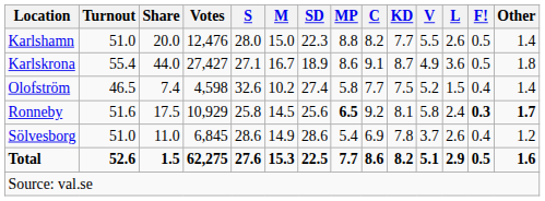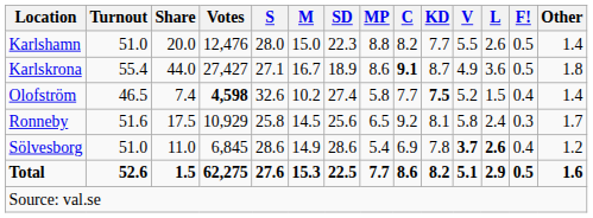Karlskrona | C: normal -> bold
Olofström | Votes: normal -> bold
Olofström | KD: normal -> bold
Ronneby | MP: bold -> normal
Ronneby | F!: bold -> normal
Ronneby | Other: bold -> normal
Sölvesborg | V: normal -> bold
Sölvesborg | L: normal -> bold
